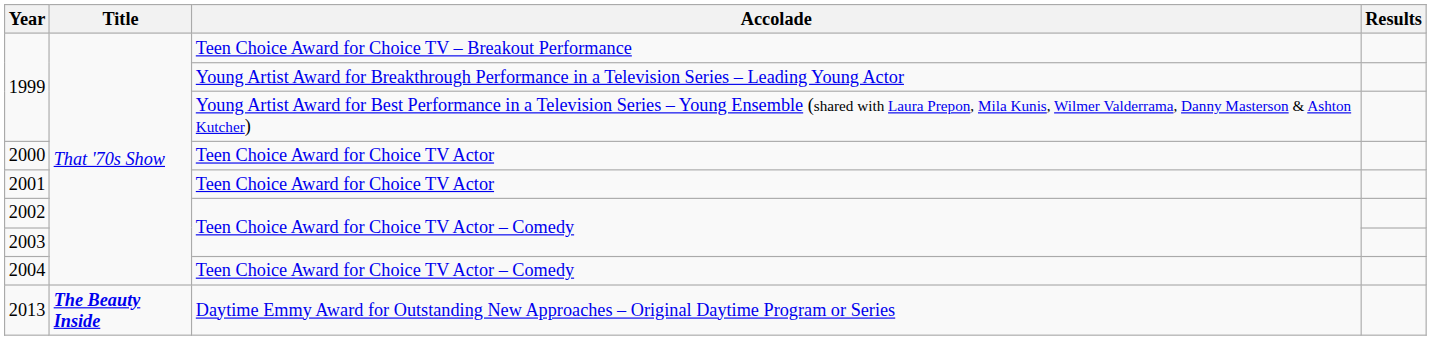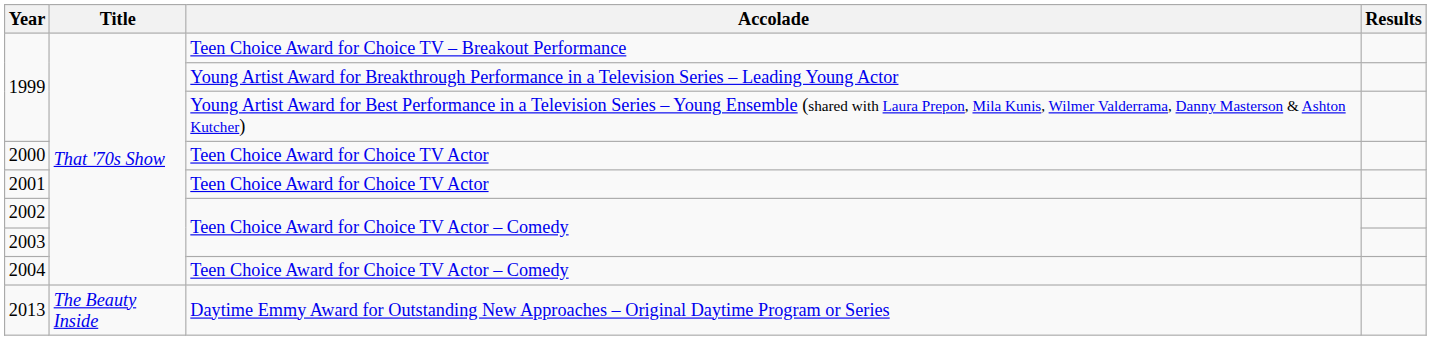2013 | Title: bold -> normal
